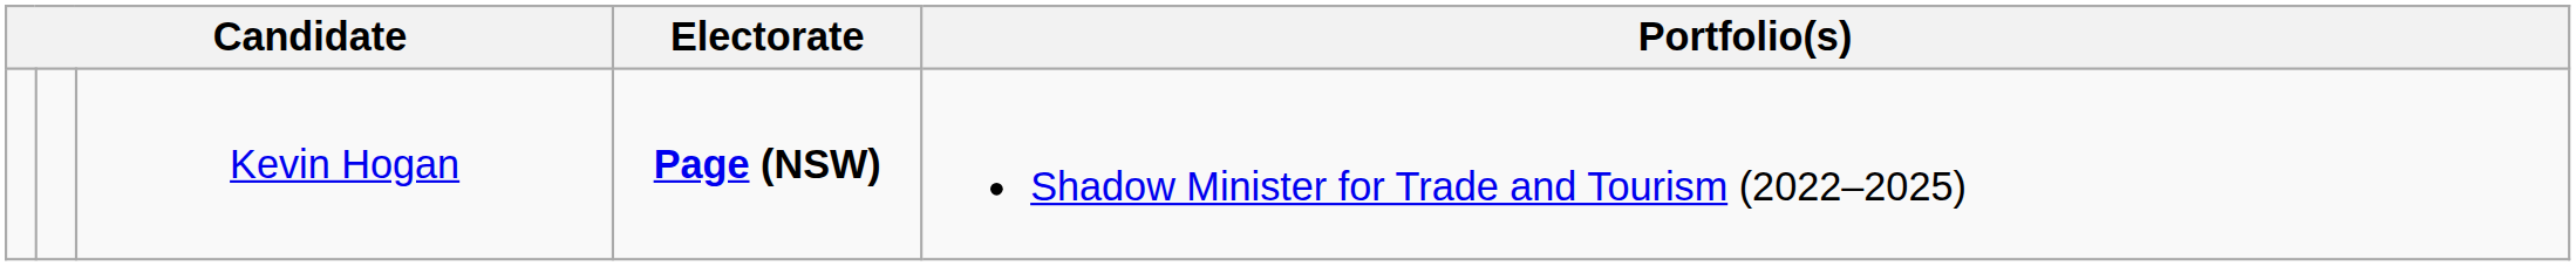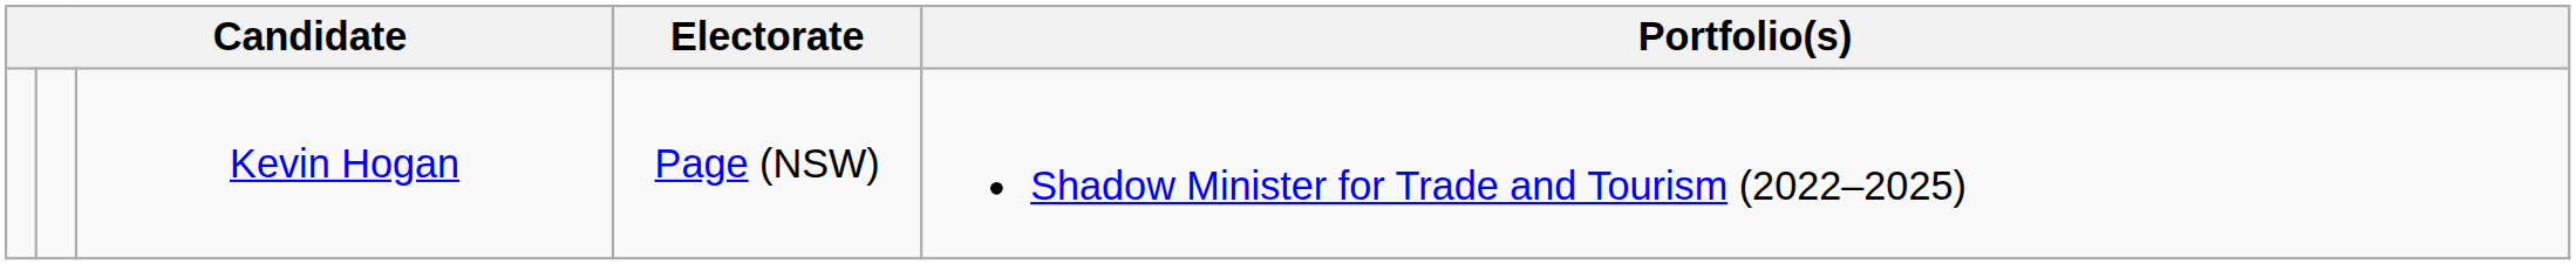Kevin Hogan | Electorate: bold -> normal
